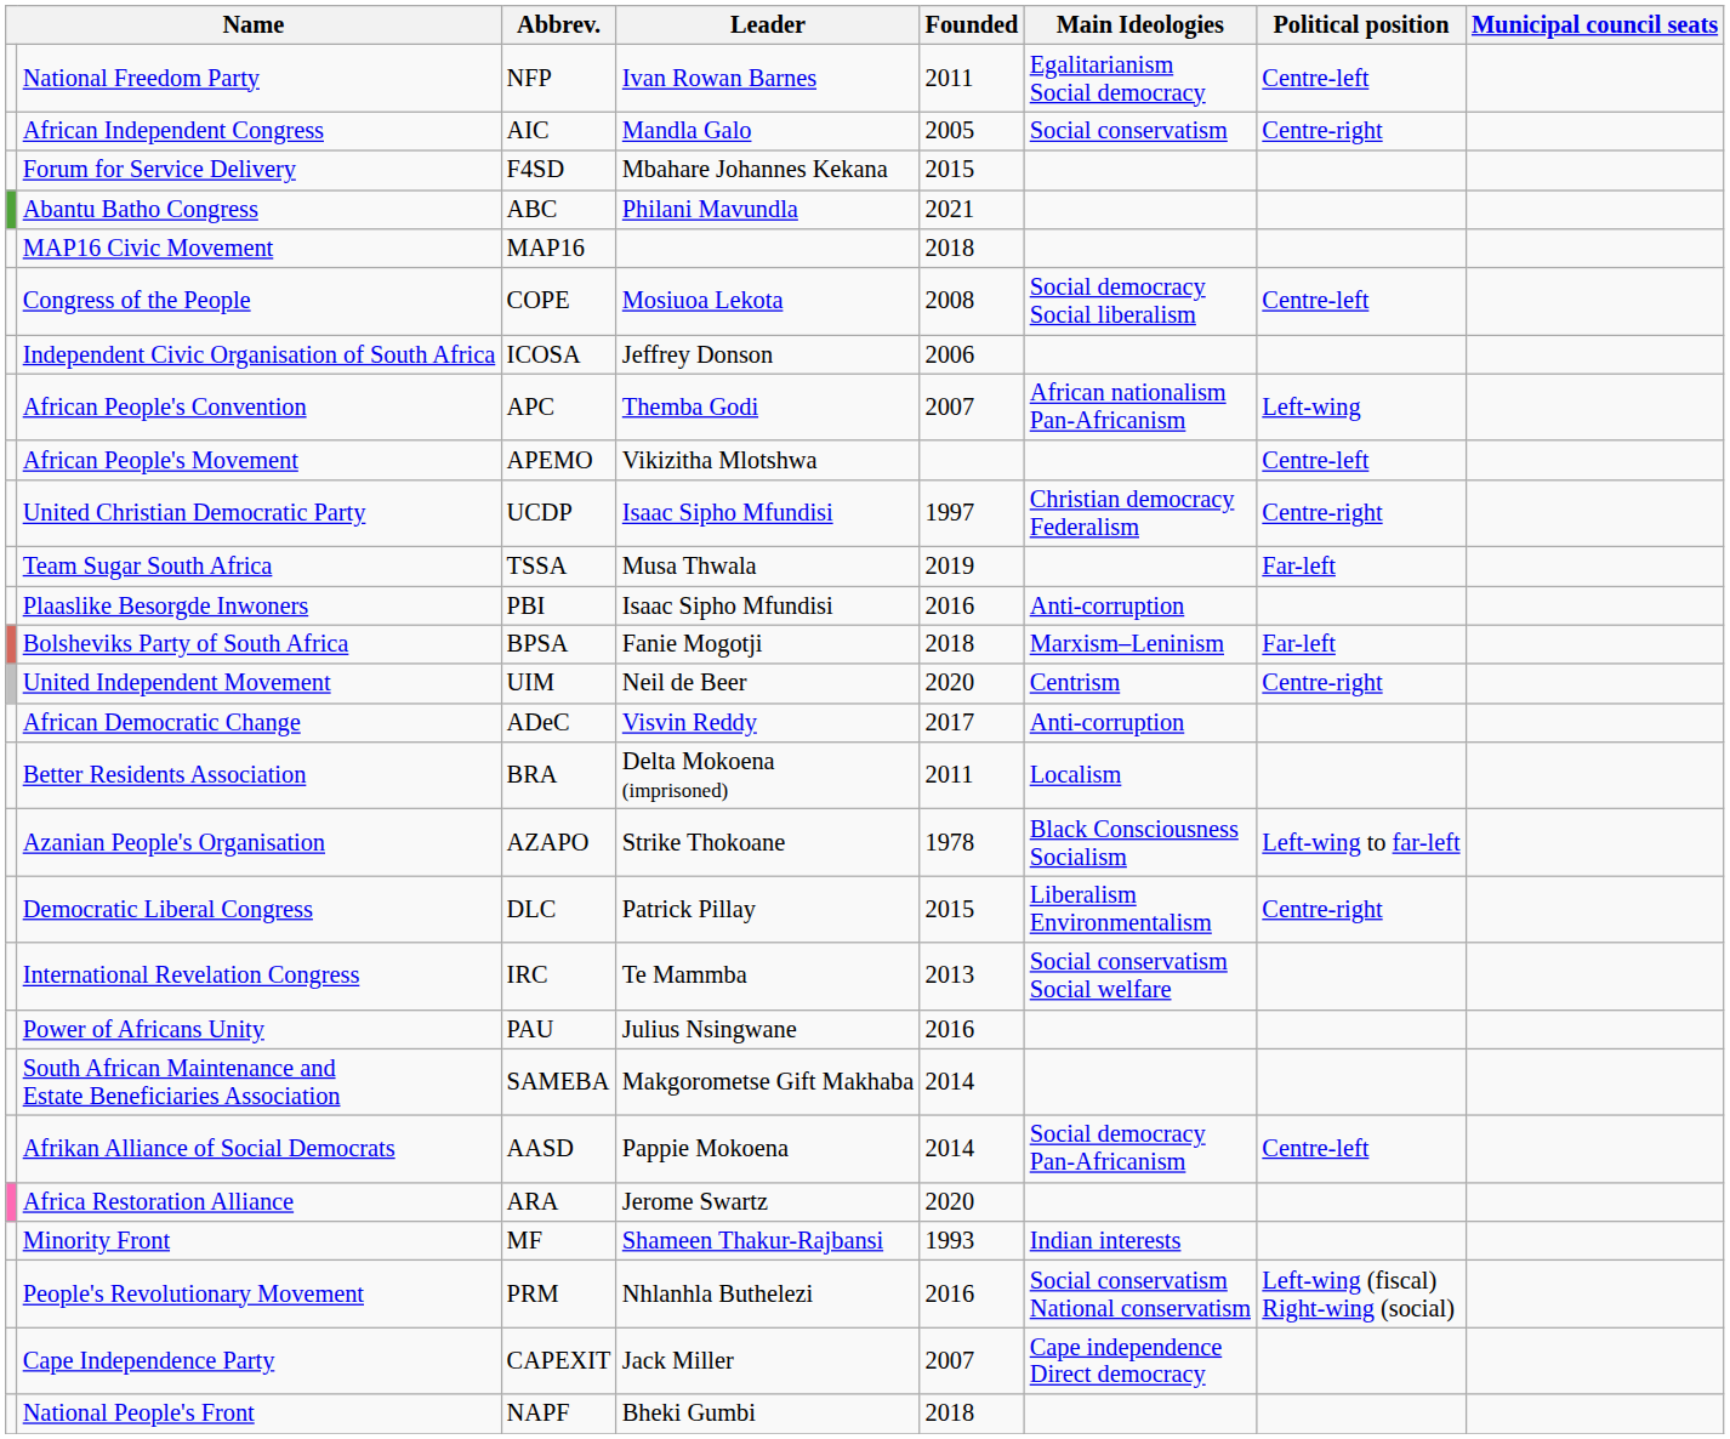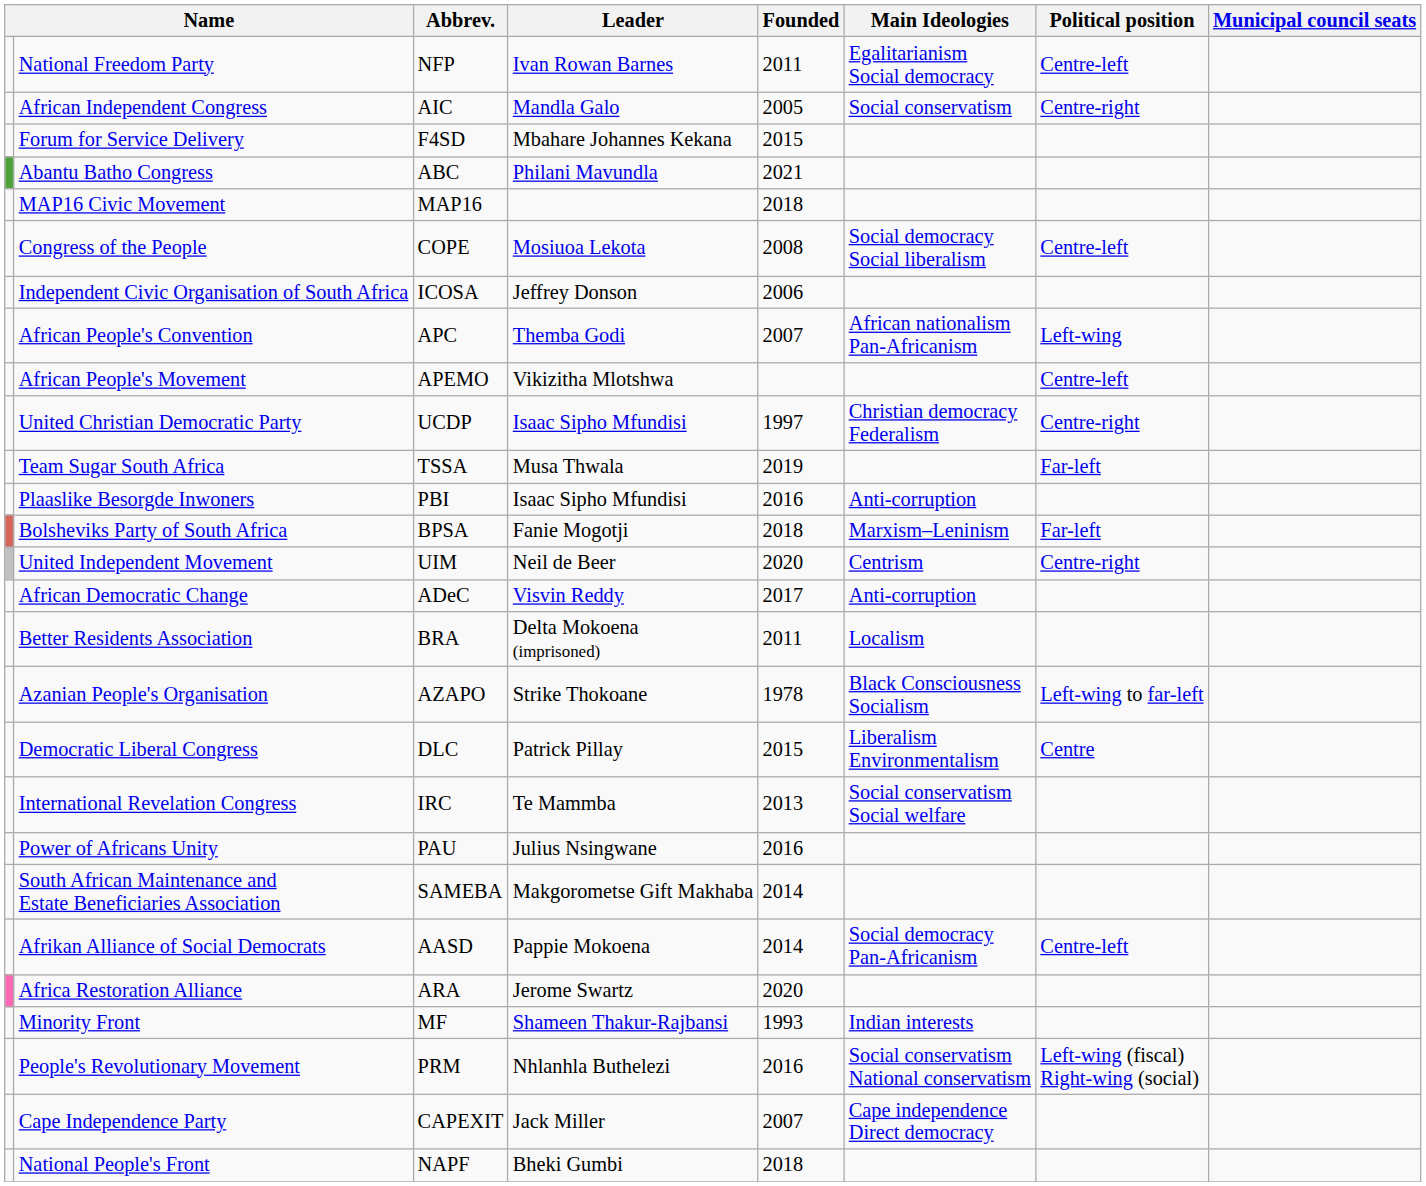Democratic Liberal Congress | Political position: Centre-right -> Centre
